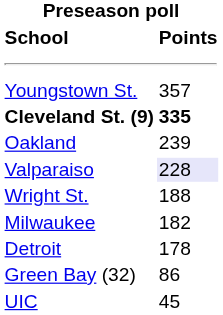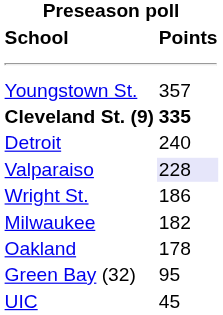row 5 | School: Oakland -> Detroit
row 5 | Points: 239 -> 240
row 7 | Points: 188 -> 186
row 9 | School: Detroit -> Oakland
row 10 | Points: 86 -> 95
